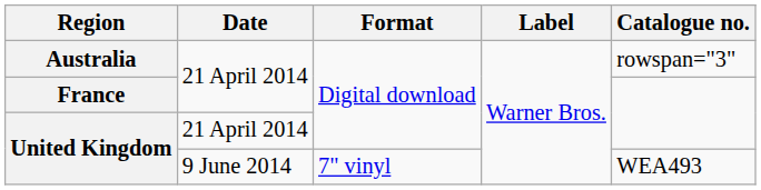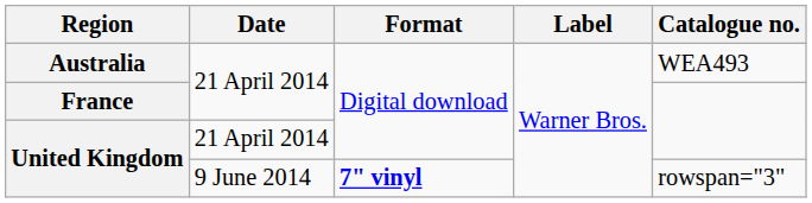Australia | Catalogue no.: rowspan="3" -> WEA493
United Kingdom / 9 June 2014 | Format: normal -> bold
United Kingdom / 9 June 2014 | Catalogue no.: WEA493 -> rowspan="3"
